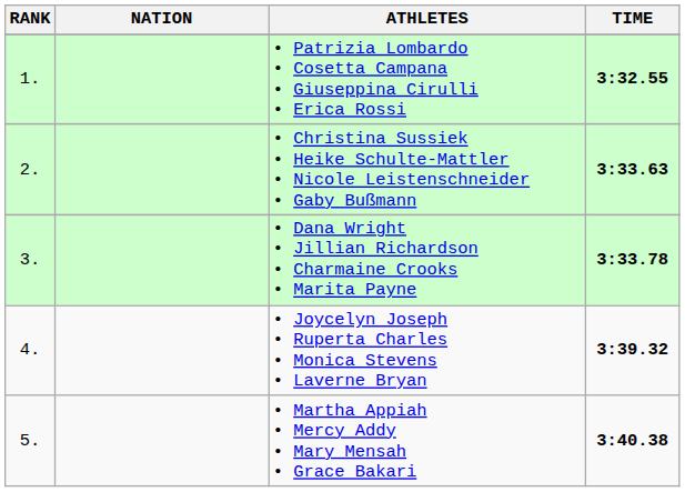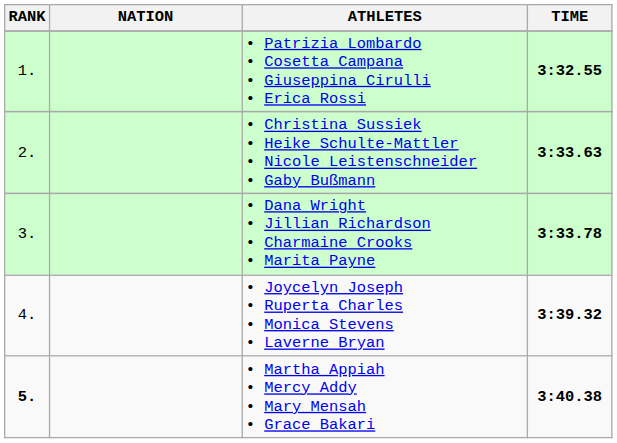• Martha Appiah • Mercy Addy • Mary Mensah • Grace Bakari | RANK: normal -> bold
